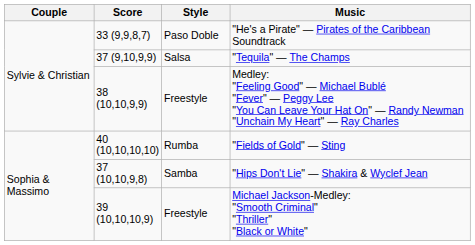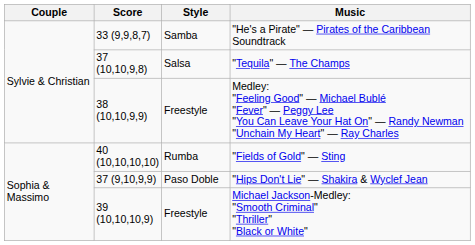"He's a Pirate" — Pirates of the Caribbean Soundtrack | Style: Paso Doble -> Samba
"Tequila" — The Champs | Score: 37 (9,10,9,9) -> 37 (10,10,9,8)
"Hips Don't Lie" — Shakira & Wyclef Jean | Score: 37 (10,10,9,8) -> 37 (9,10,9,9)
"Hips Don't Lie" — Shakira & Wyclef Jean | Style: Samba -> Paso Doble
